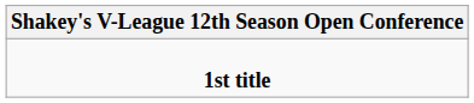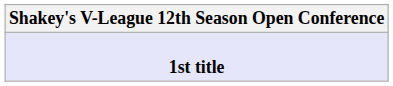row 2 | column 1: no background -> lavender background
